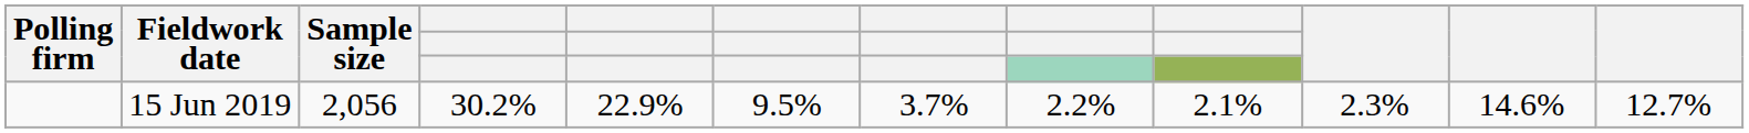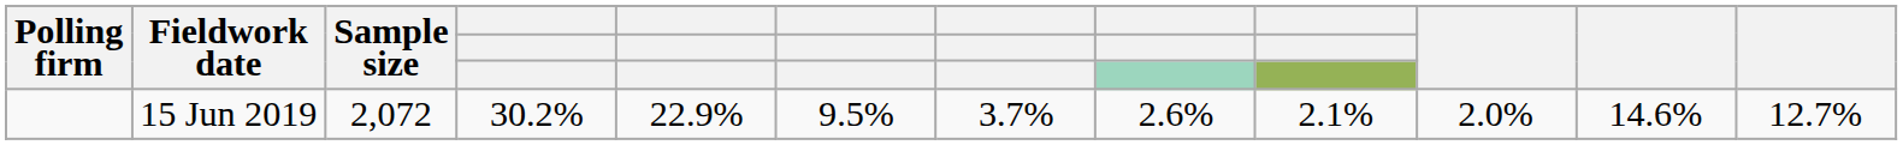15 Jun 2019 | Sample size: 2,056 -> 2,072
15 Jun 2019 | column 8: 2.2% -> 2.6%
15 Jun 2019 | column 10: 2.3% -> 2.0%
